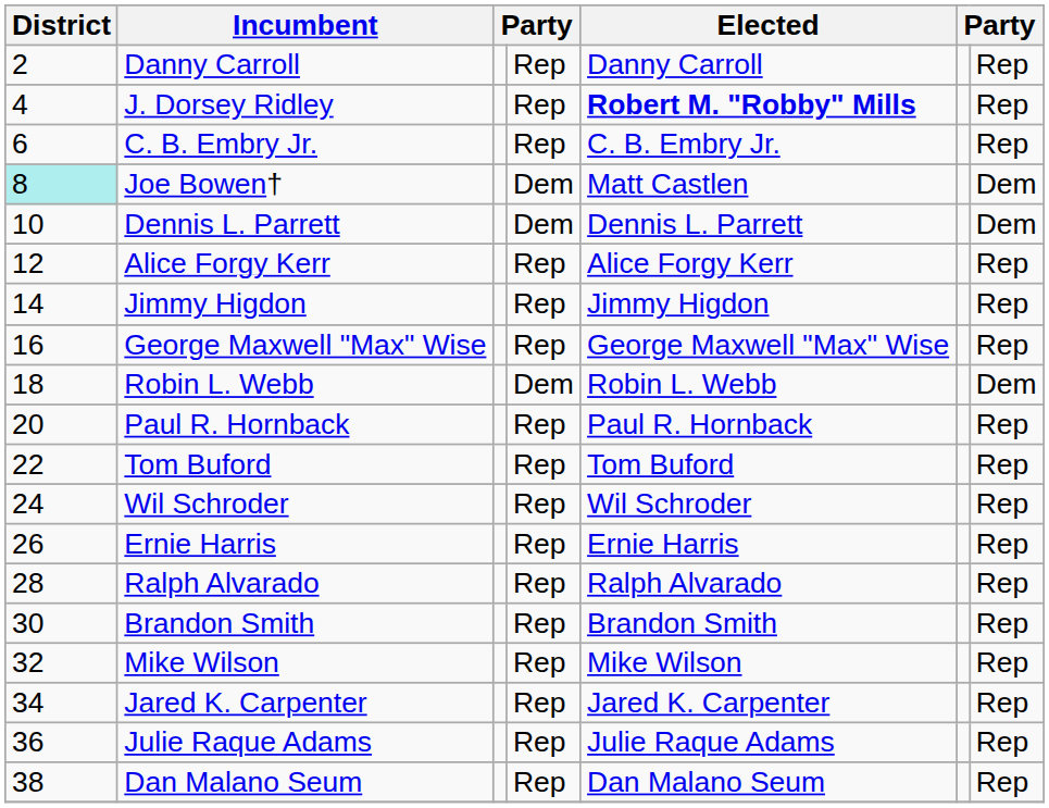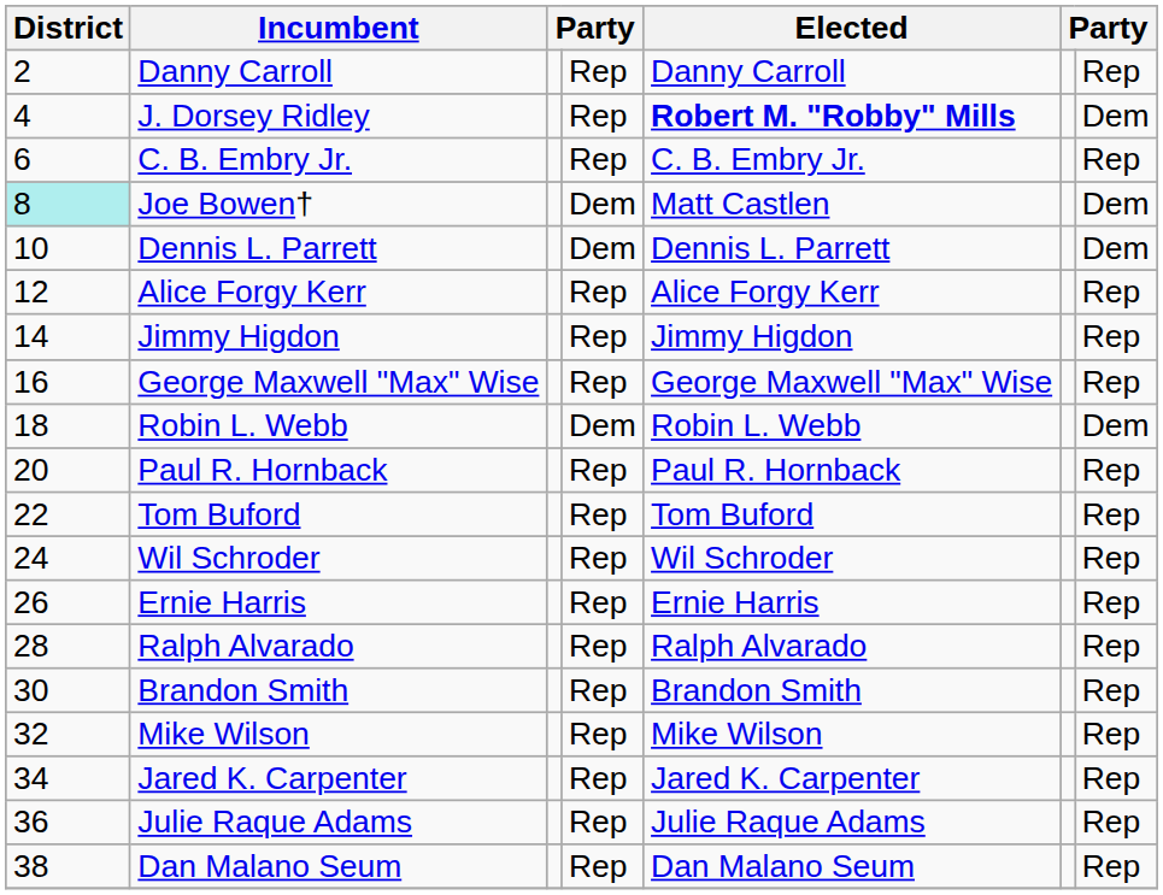J. Dorsey Ridley | column 7: Rep -> Dem
